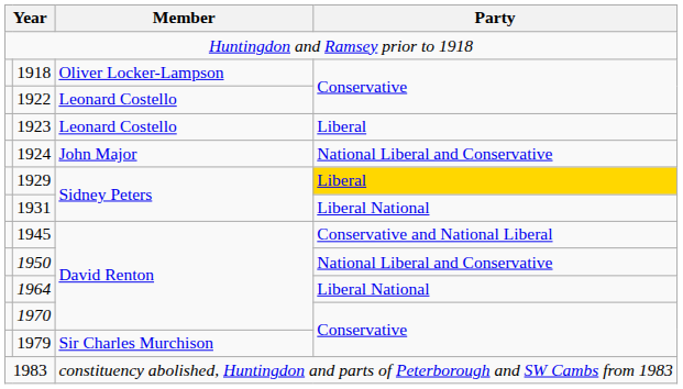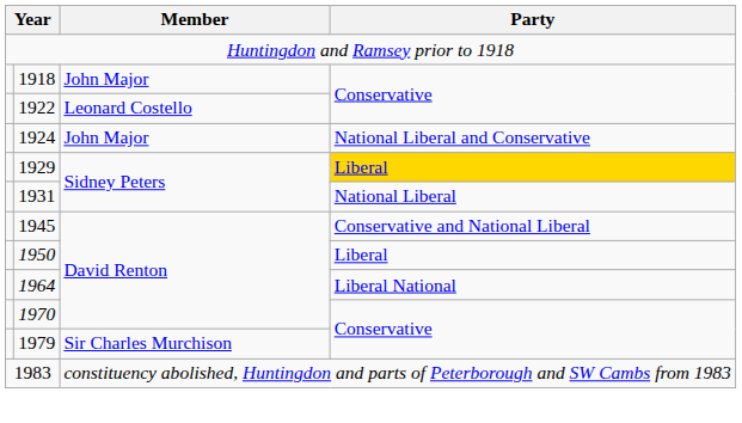1918 | Member: Oliver Locker-Lampson -> John Major
- row: 1923 | Leonard Costello | Liberal
1931 | Party: Liberal National -> National Liberal
1950 | Party: National Liberal and Conservative -> Liberal
